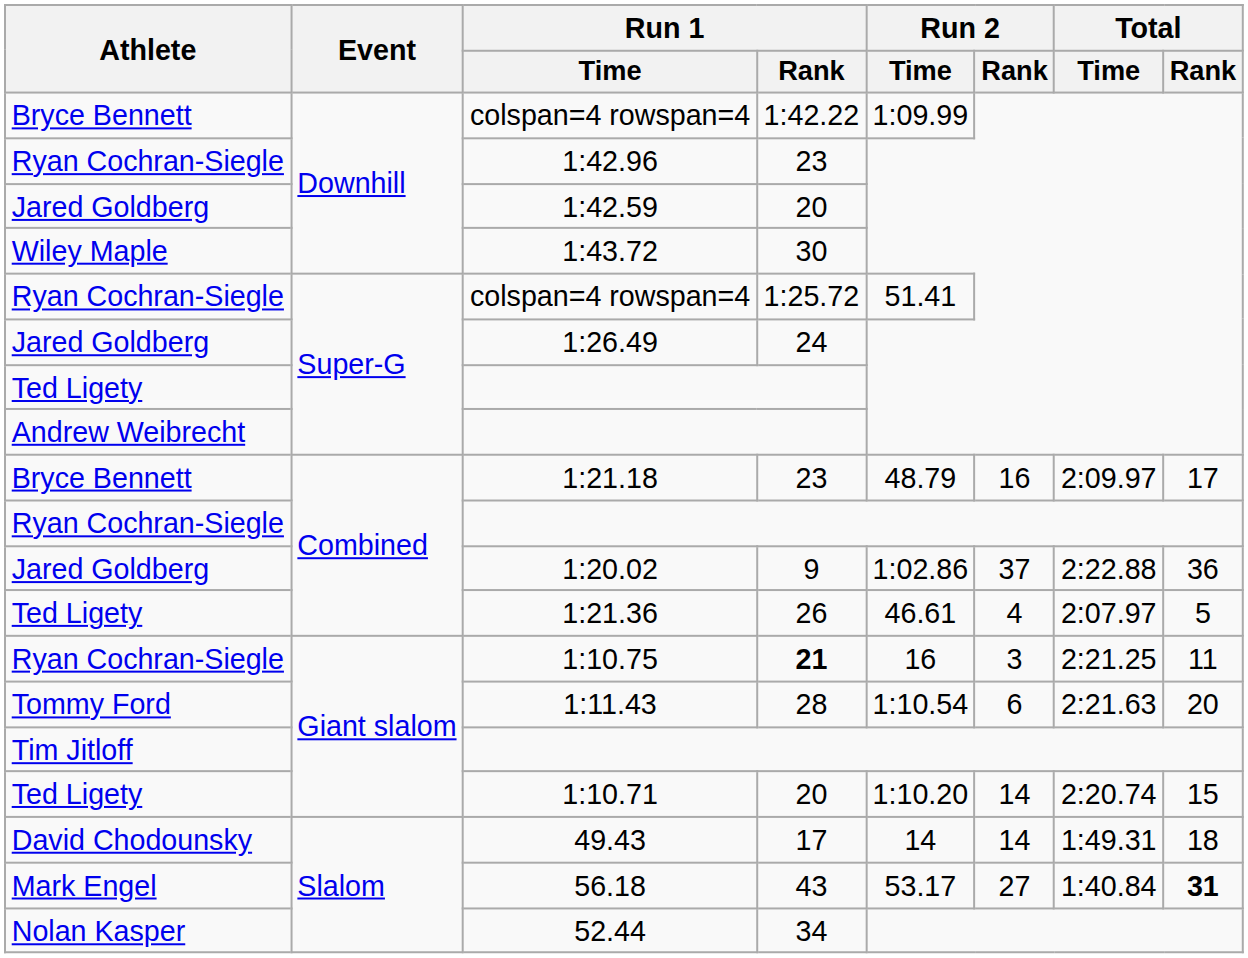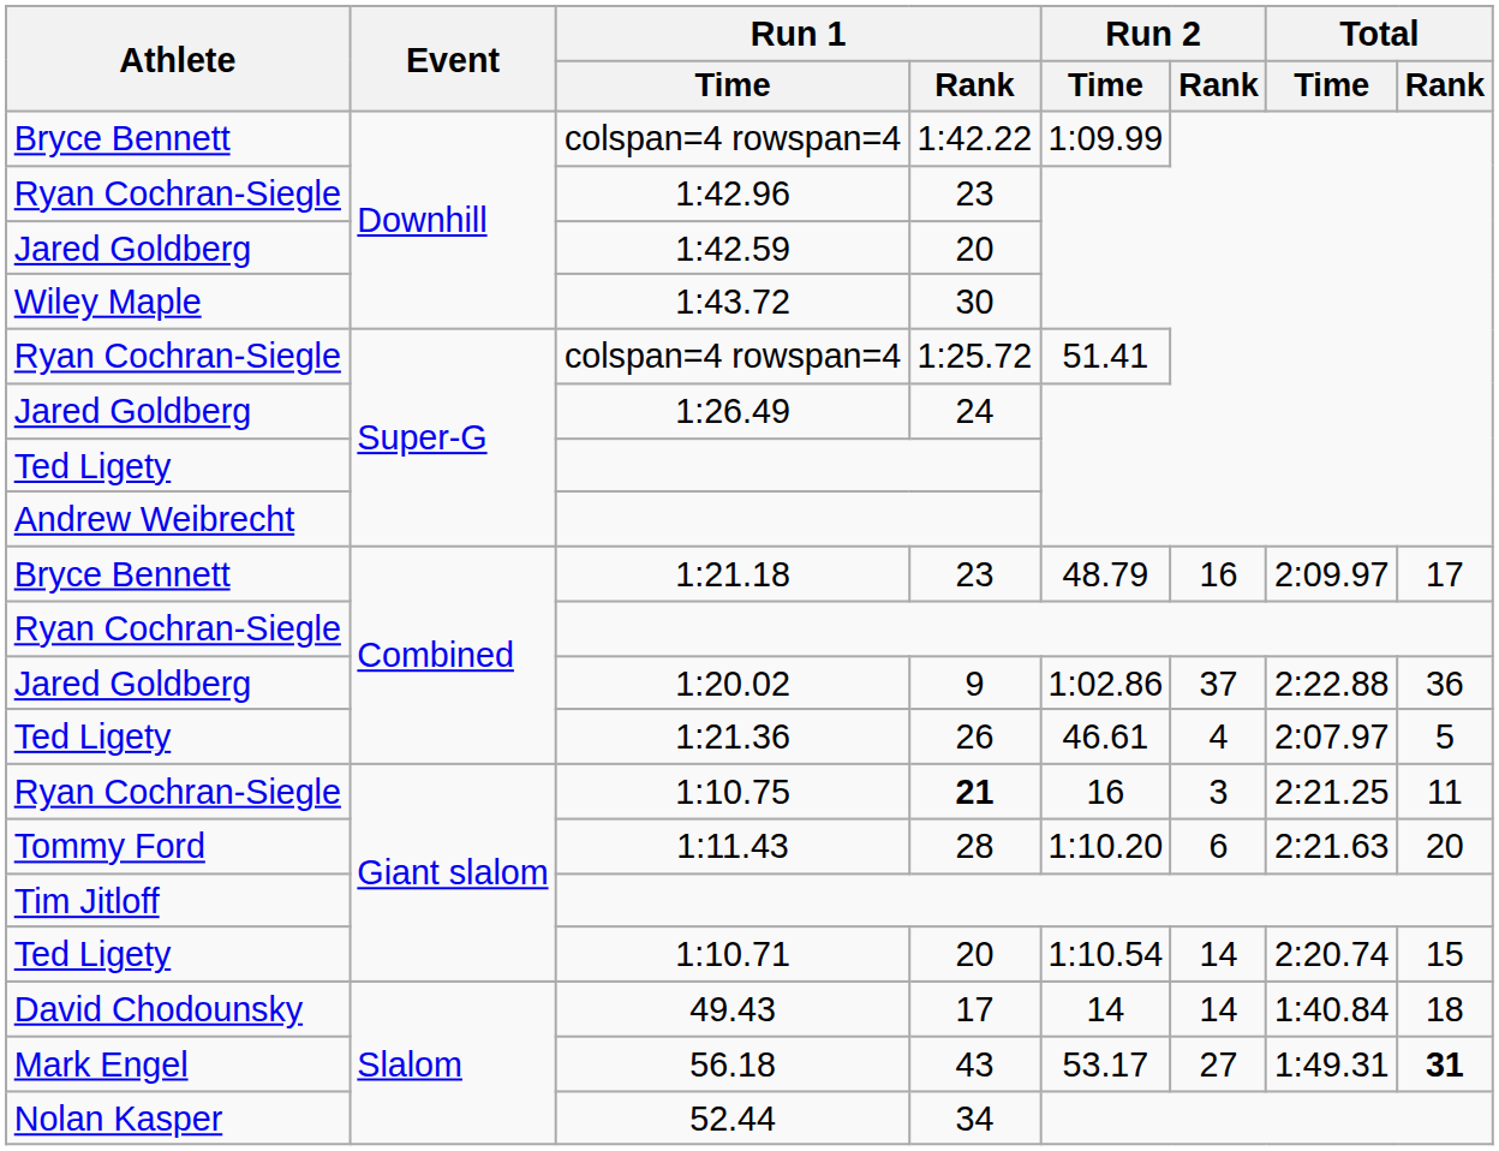1:11.43 | Run 2 / Time: 1:10.54 -> 1:10.20
1:10.71 | Run 2 / Time: 1:10.20 -> 1:10.54
49.43 | Total / Time: 1:49.31 -> 1:40.84
56.18 | Total / Time: 1:40.84 -> 1:49.31
